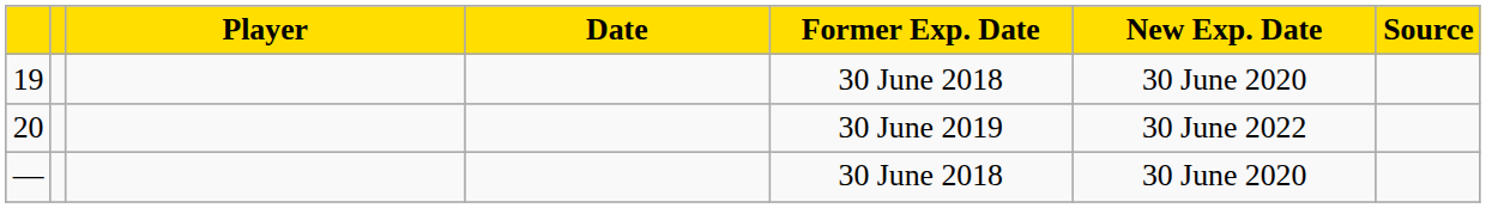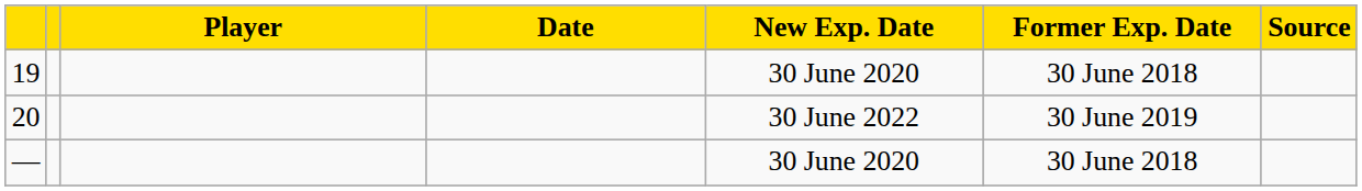columns swapped: Former Exp. Date <-> New Exp. Date
